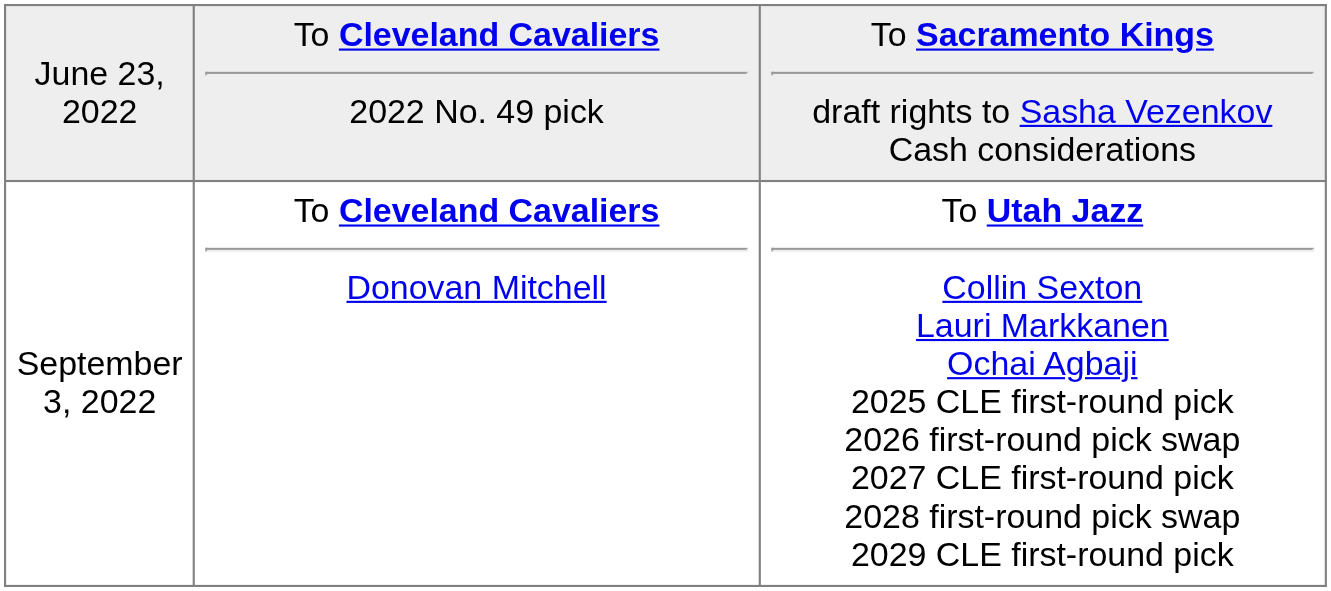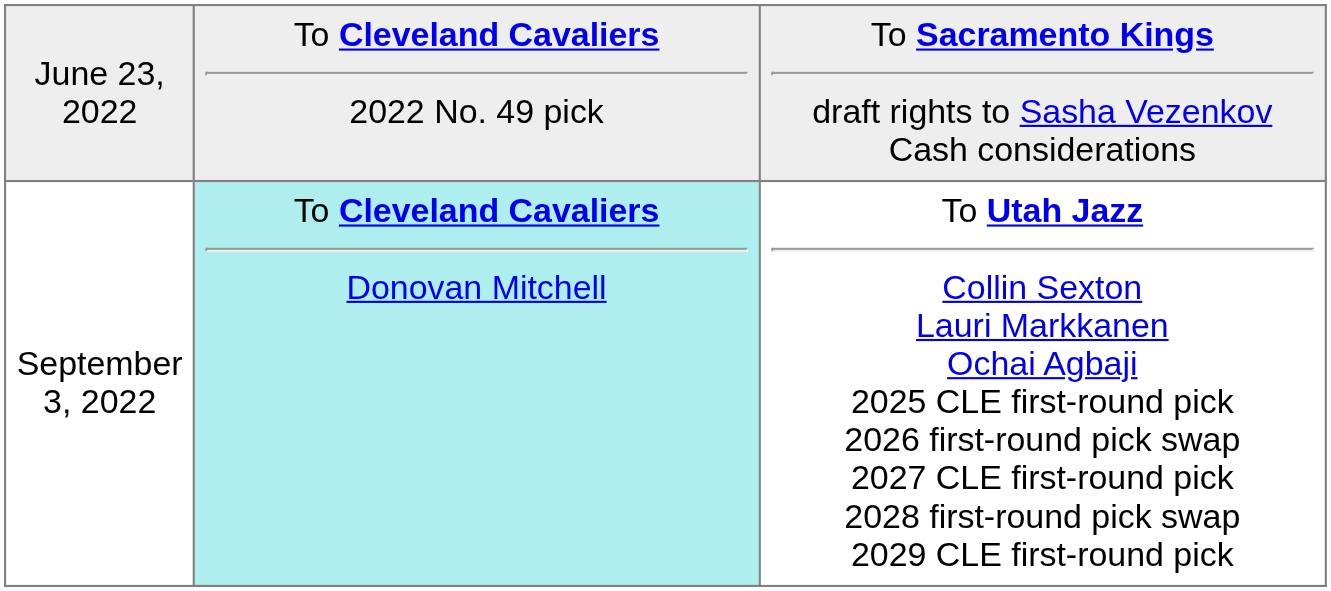September 3, 2022 | column 2: no background -> paleturquoise background
